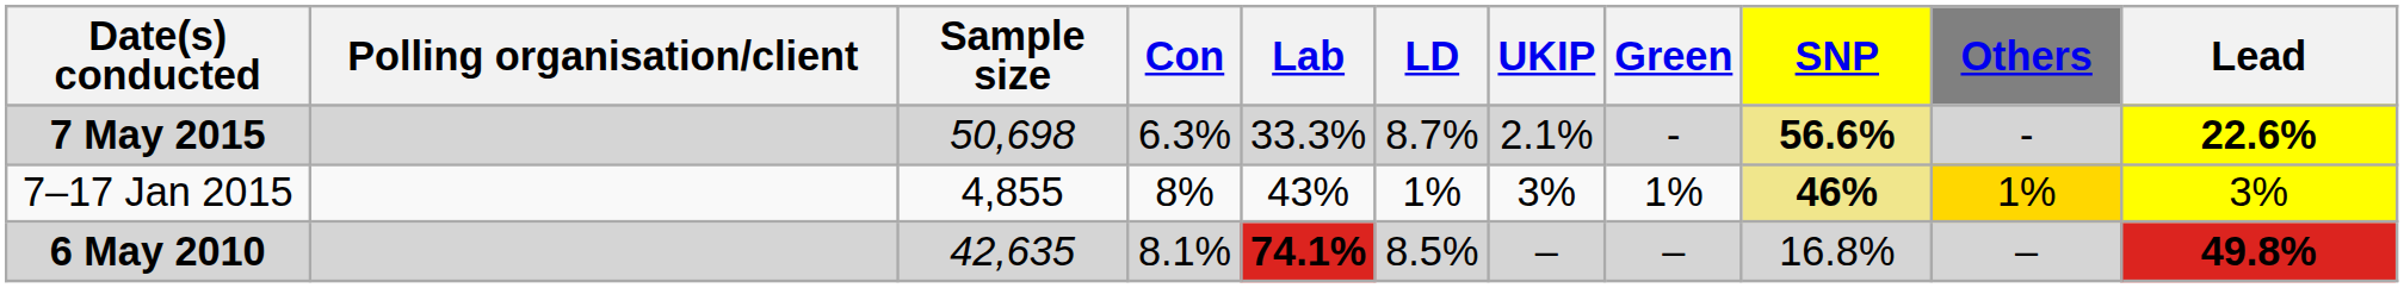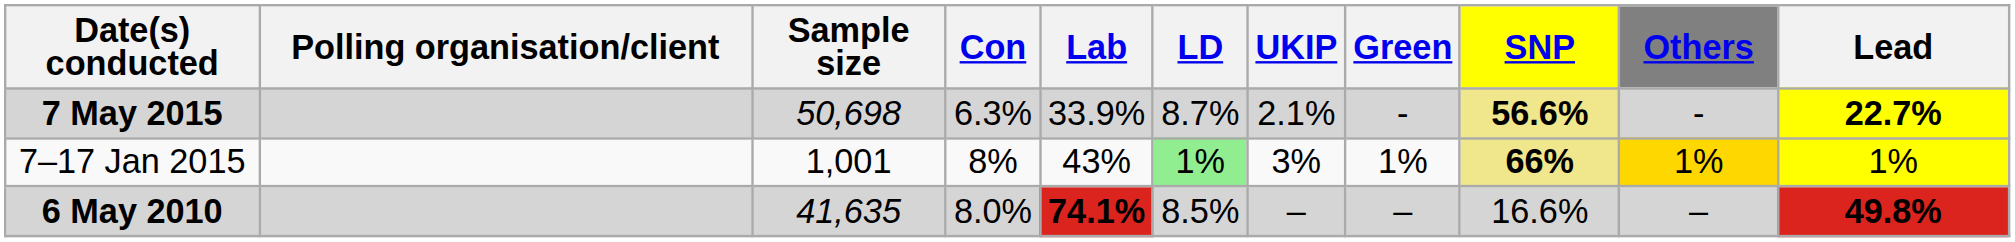7 May 2015 | Lab: 33.3% -> 33.9%
7 May 2015 | Lead: 22.6% -> 22.7%
7–17 Jan 2015 | Sample size: 4,855 -> 1,001
7–17 Jan 2015 | LD: no background -> lightgreen background
7–17 Jan 2015 | SNP: 46% -> 66%
7–17 Jan 2015 | Lead: 3% -> 1%
6 May 2010 | Sample size: 42,635 -> 41,635
6 May 2010 | Con: 8.1% -> 8.0%
6 May 2010 | SNP: 16.8% -> 16.6%
